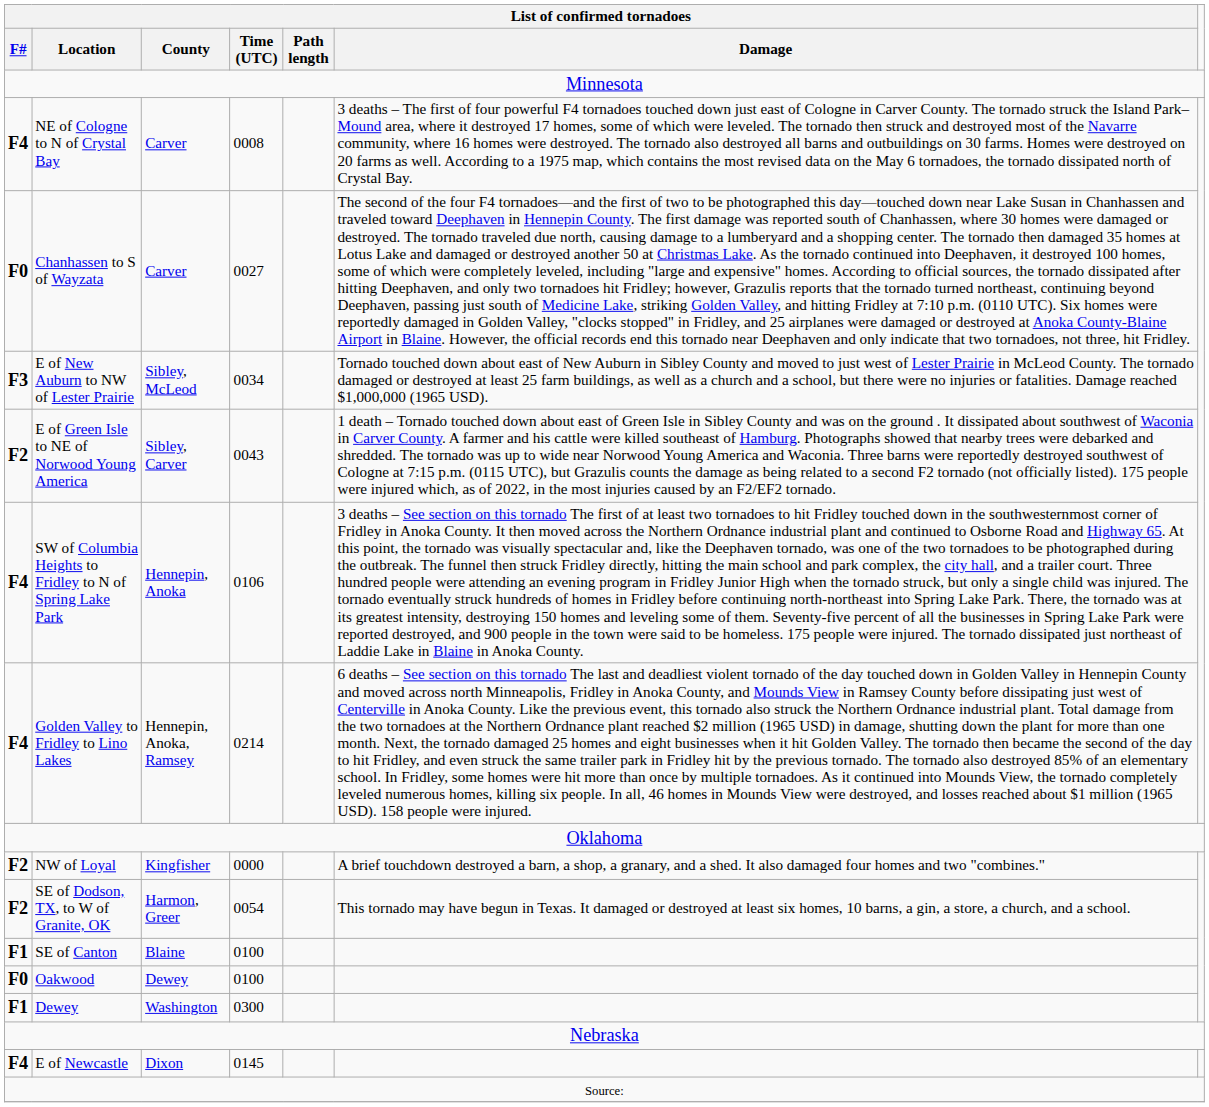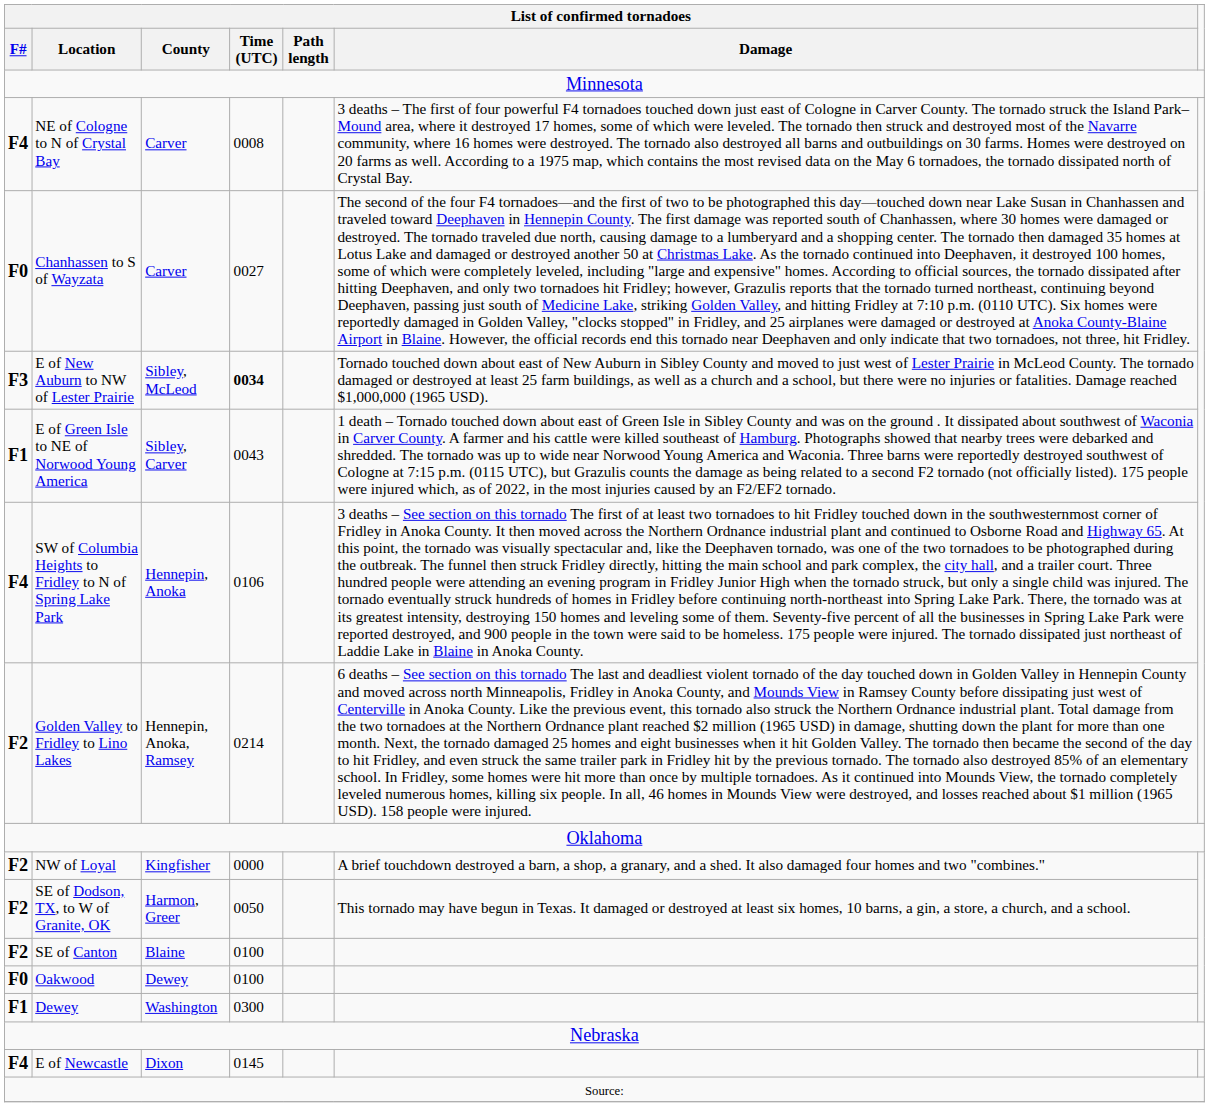E of New Auburn to NW of Lester Prairie | List of confirmed tornadoes / Time (UTC): normal -> bold
E of Green Isle to NE of Norwood Young America | List of confirmed tornadoes / F#: F2 -> F1
Golden Valley to Fridley to Lino Lakes | List of confirmed tornadoes / F#: F4 -> F2
SE of Dodson, TX, to W of Granite, OK | List of confirmed tornadoes / Time (UTC): 0054 -> 0050
SE of Canton | List of confirmed tornadoes / F#: F1 -> F2
